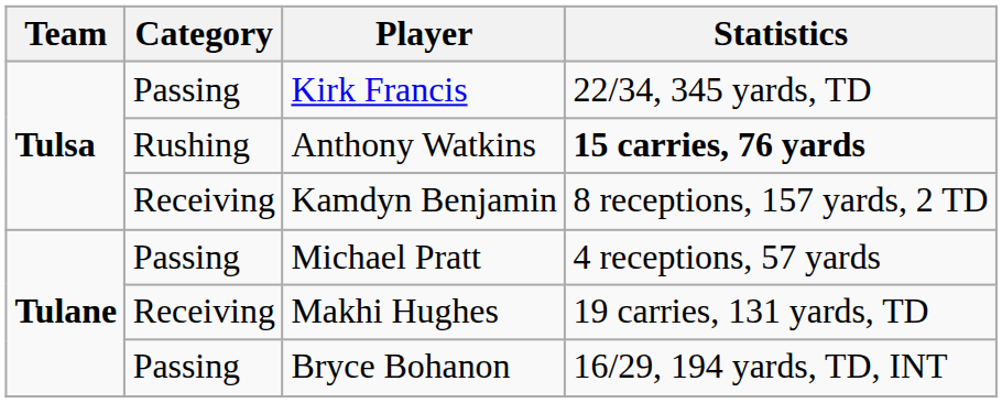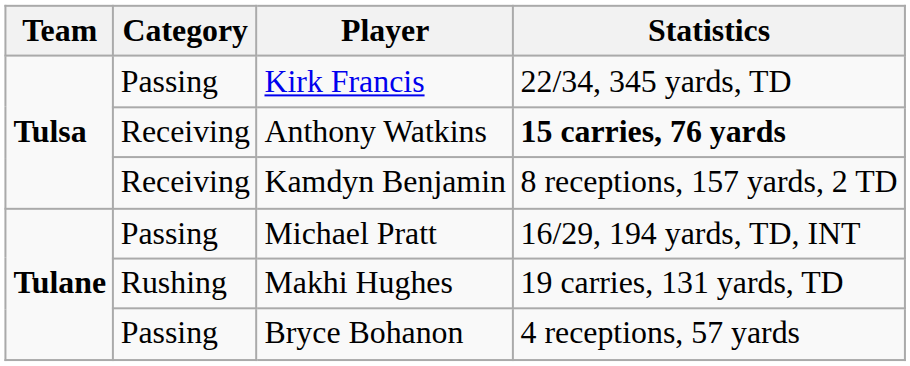Anthony Watkins | Category: Rushing -> Receiving
Michael Pratt | Statistics: 4 receptions, 57 yards -> 16/29, 194 yards, TD, INT
Makhi Hughes | Category: Receiving -> Rushing
Bryce Bohanon | Statistics: 16/29, 194 yards, TD, INT -> 4 receptions, 57 yards
